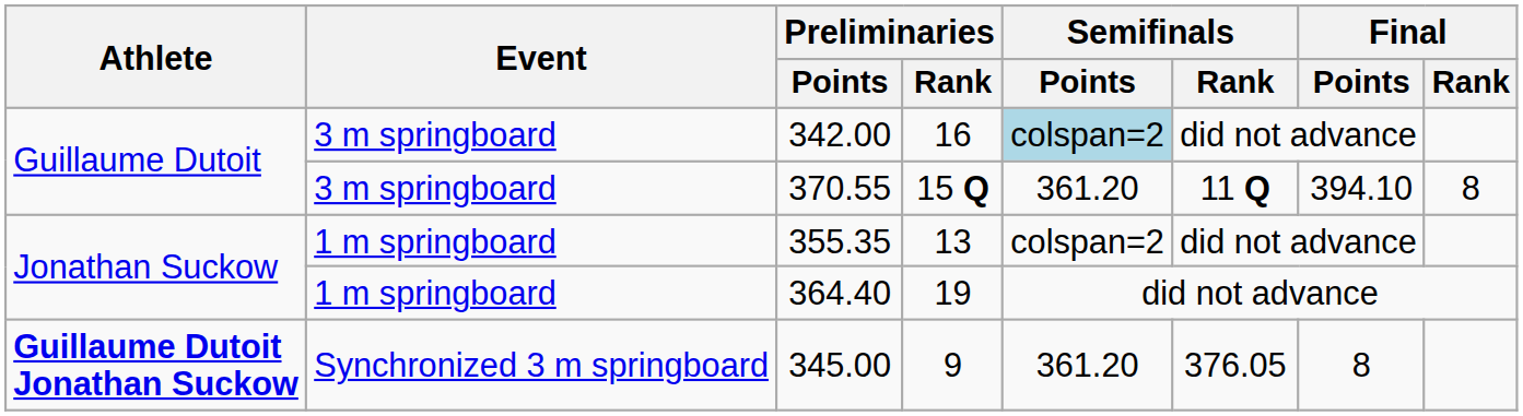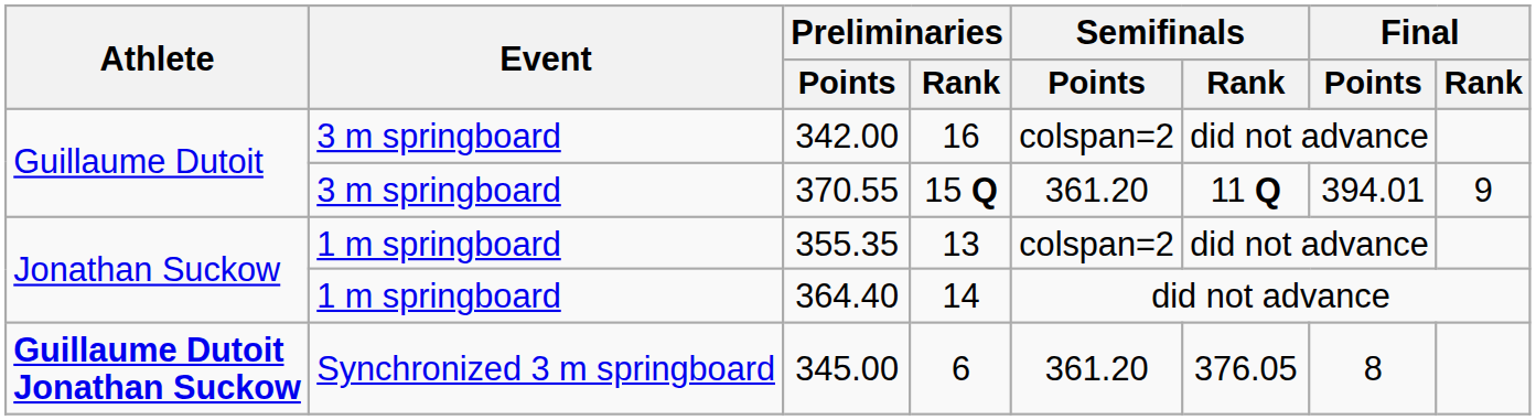342.00 | Semifinals / Points: lightblue background -> no background
370.55 | Final / Points: 394.10 -> 394.01
370.55 | Final / Rank: 8 -> 9
364.40 | Preliminaries / Rank: 19 -> 14
345.00 | Preliminaries / Rank: 9 -> 6
